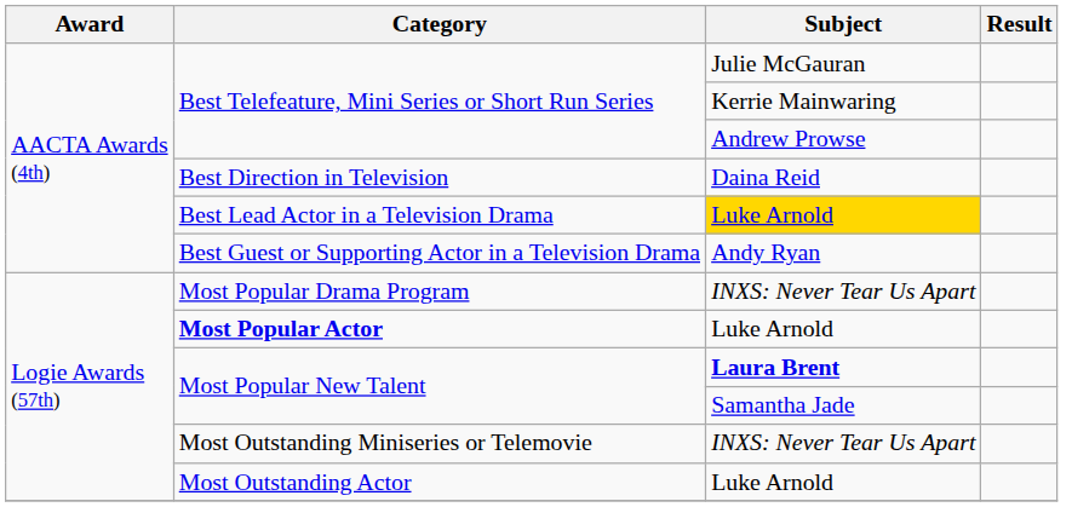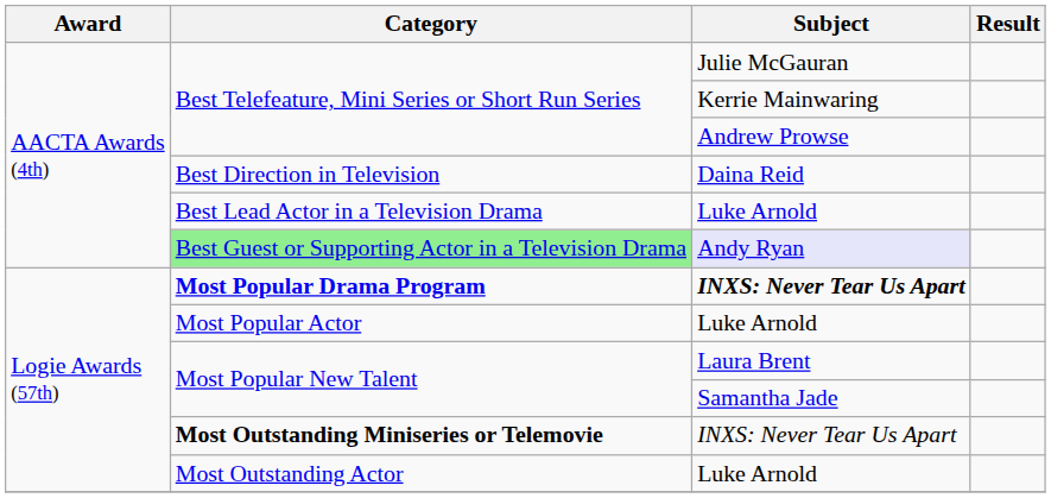Best Lead Actor in a Television Drama | Subject: gold background -> no background
Best Guest or Supporting Actor in a Television Drama | Category: no background -> lightgreen background
Best Guest or Supporting Actor in a Television Drama | Subject: no background -> lavender background
Most Popular Drama Program | Category: normal -> bold
Most Popular Drama Program | Subject: normal -> bold
Most Popular Actor | Category: bold -> normal
Most Popular New Talent / Laura Brent | Subject: bold -> normal
Most Outstanding Miniseries or Telemovie | Category: normal -> bold
